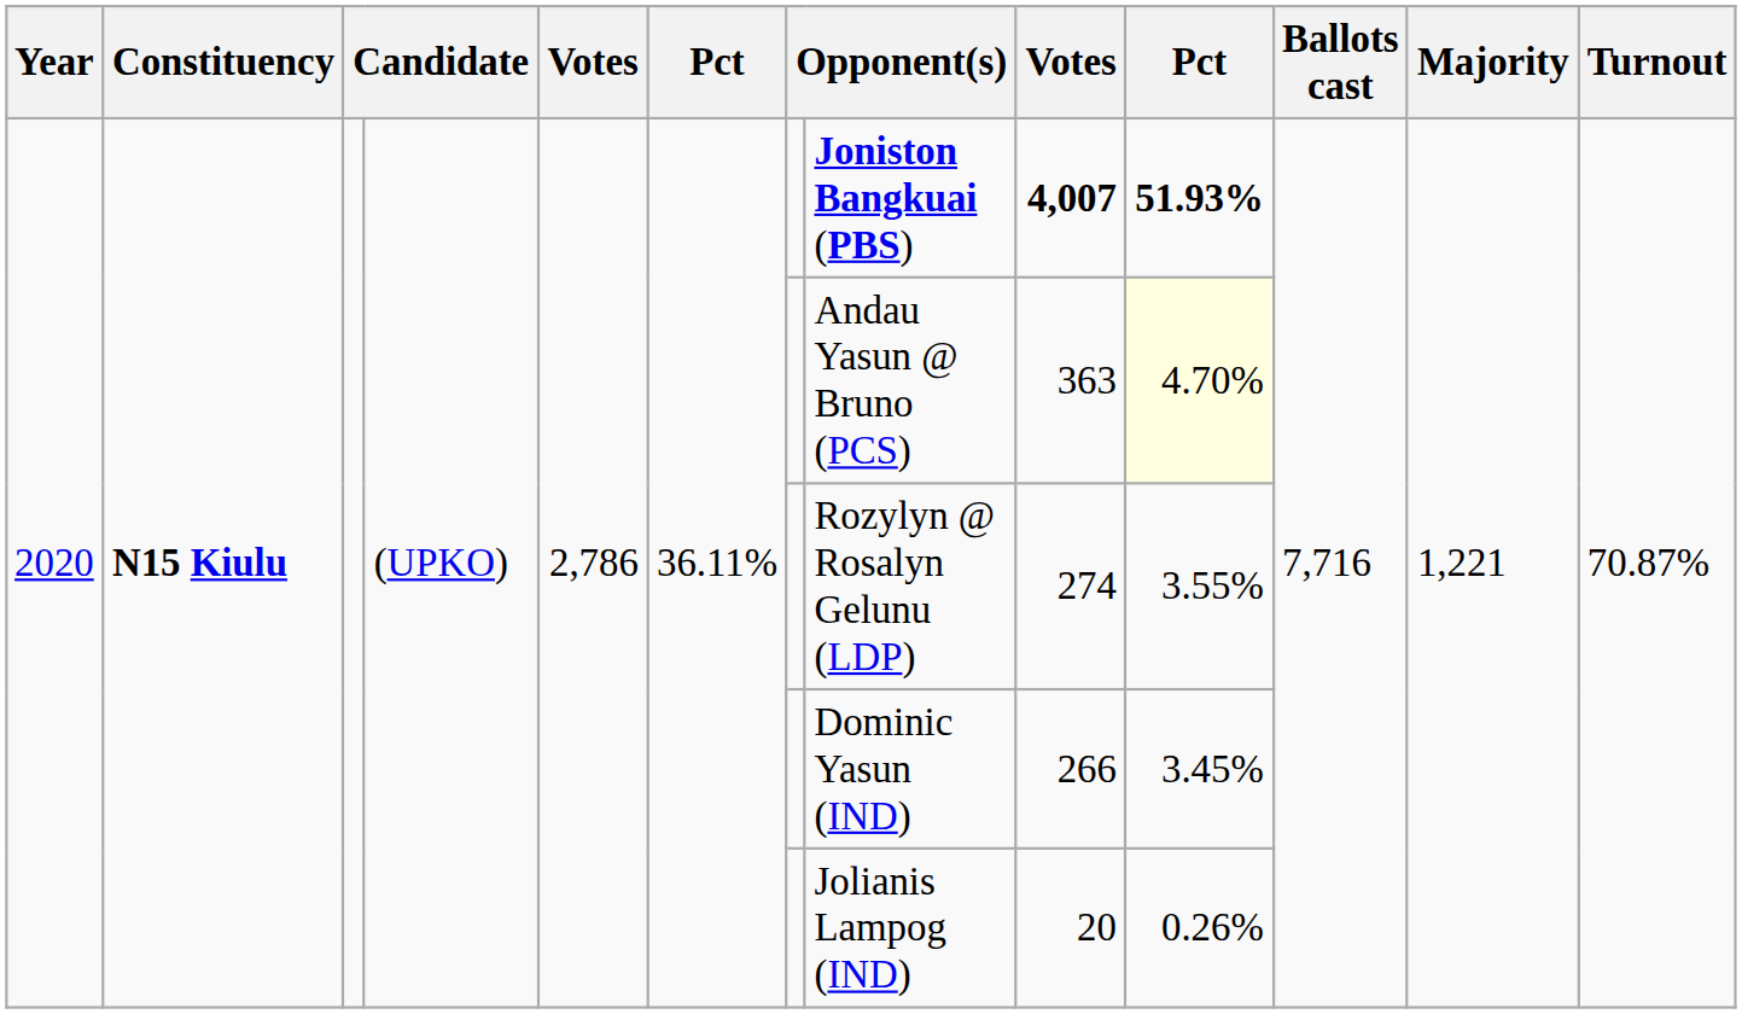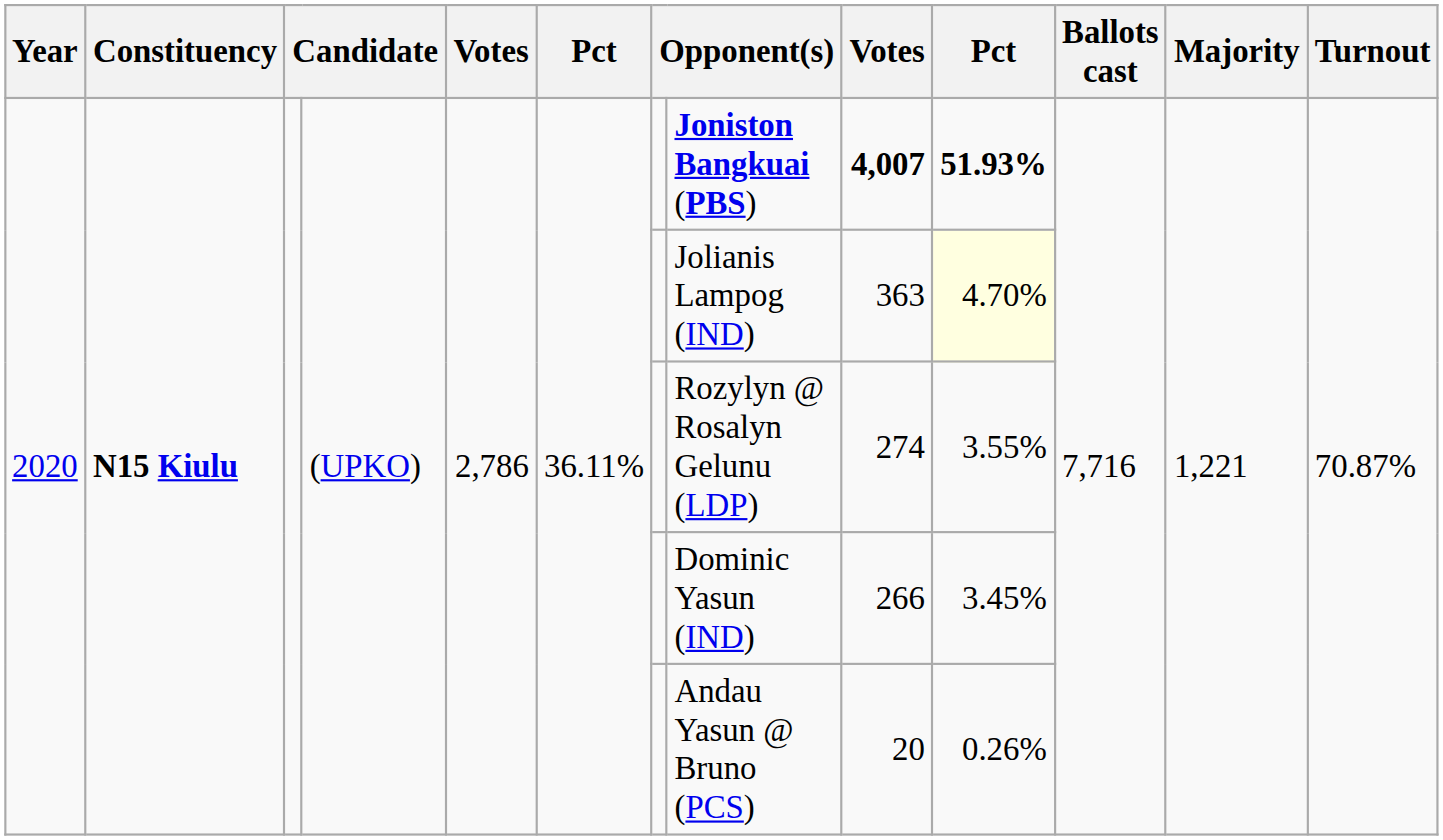row 3 | column 8: Andau Yasun @ Bruno (PCS) -> Jolianis Lampog (IND)
row 6 | column 8: Jolianis Lampog (IND) -> Andau Yasun @ Bruno (PCS)
